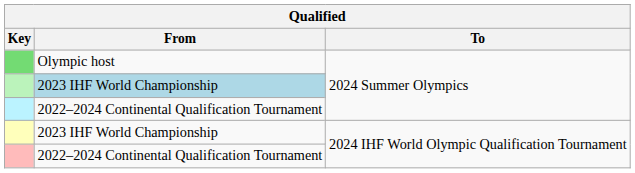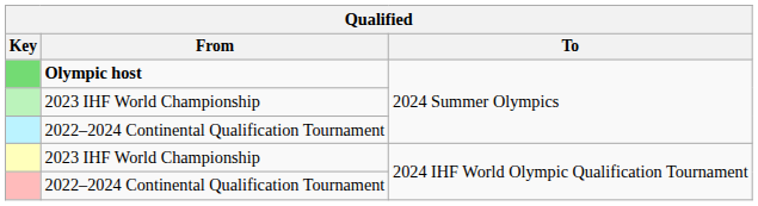Olympic host | From: normal -> bold
2023 IHF World Championship / 2024 Summer Olympics | From: lightblue background -> no background
